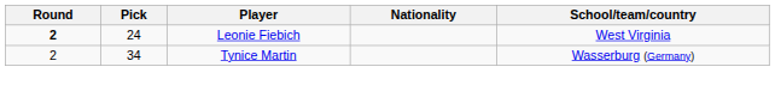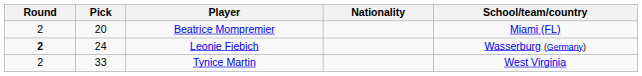+ row: 2 | 20 | Beatrice Mompremier | Miami (FL)
Leonie Fiebich | School/team/country: West Virginia -> Wasserburg (Germany)
Tynice Martin | Pick: 34 -> 33
Tynice Martin | School/team/country: Wasserburg (Germany) -> West Virginia
